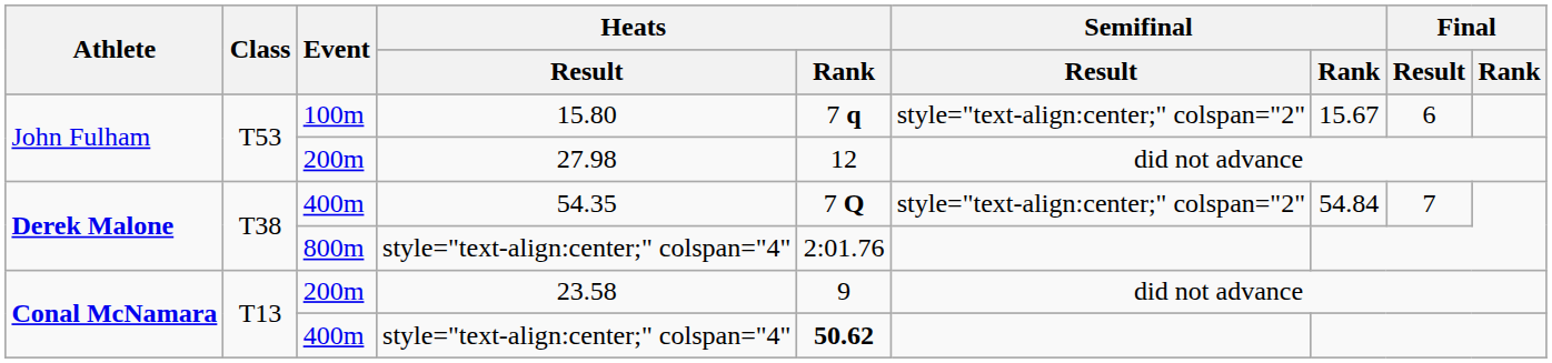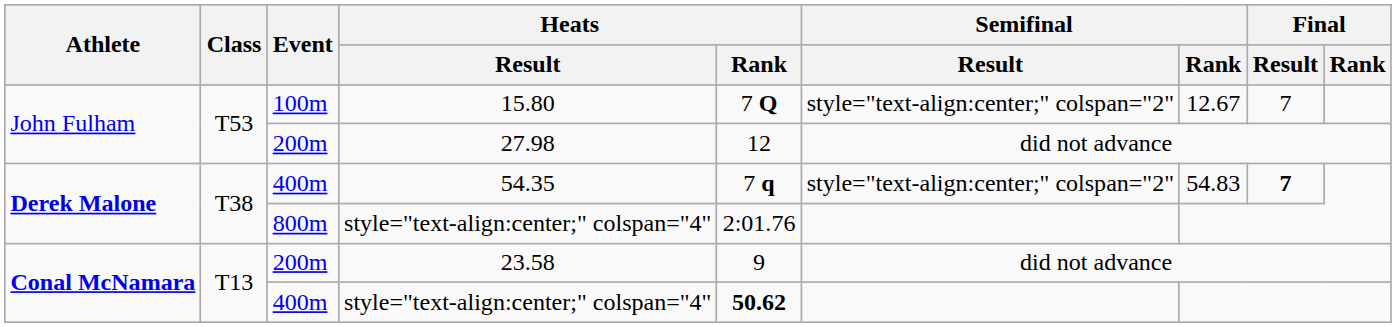15.80 | Heats / Rank: 7 q -> 7 Q
15.80 | Semifinal / Rank: 15.67 -> 12.67
15.80 | Final / Result: 6 -> 7
54.35 | Heats / Rank: 7 Q -> 7 q
54.35 | Semifinal / Rank: 54.84 -> 54.83
54.35 | Final / Result: normal -> bold
